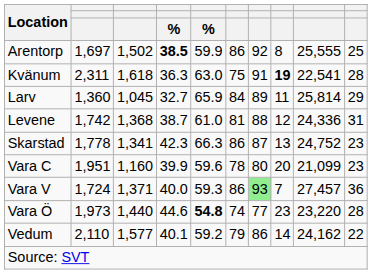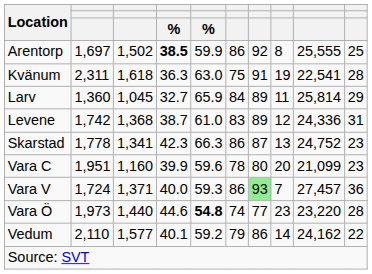Kvänum | column 8: bold -> normal
Levene | column 6: 81 -> 83
Levene | column 7: 88 -> 89
